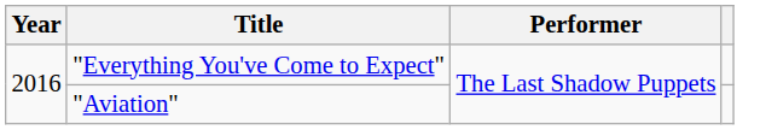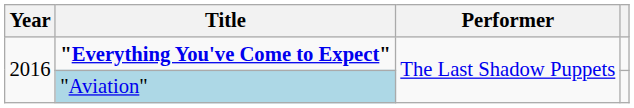"Everything You've Come to Expect" | Title: normal -> bold
"Aviation" | Title: no background -> lightblue background
